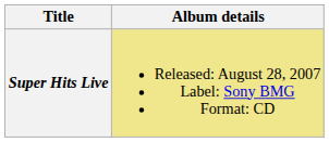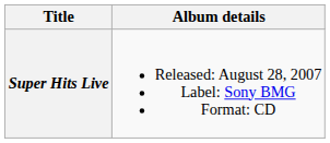Super Hits Live | Album details: khaki background -> no background
